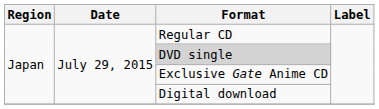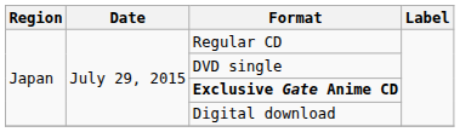DVD single | Format: lightgrey background -> no background
Exclusive Gate Anime CD | Format: normal -> bold
